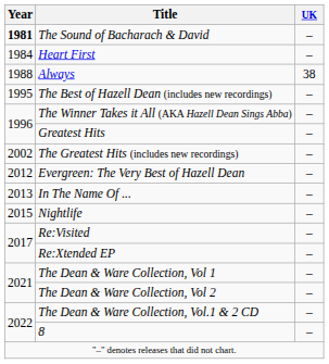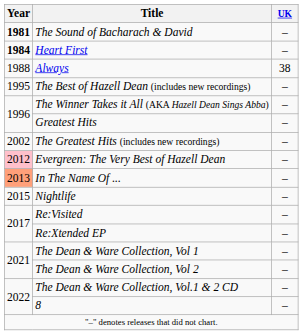Heart First | Year: normal -> bold
Evergreen: The Very Best of Hazell Dean | Year: no background -> pink background
In The Name Of ... | Year: no background -> lightsalmon background
